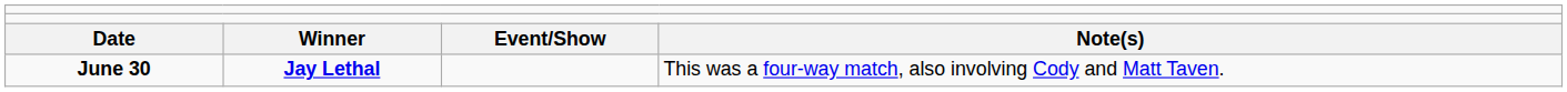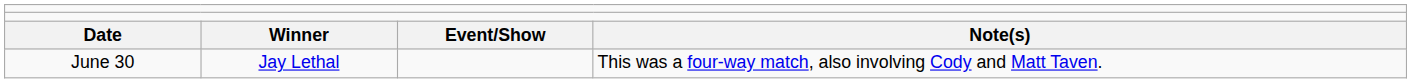June 30 | column 1: bold -> normal
June 30 | column 2: bold -> normal
